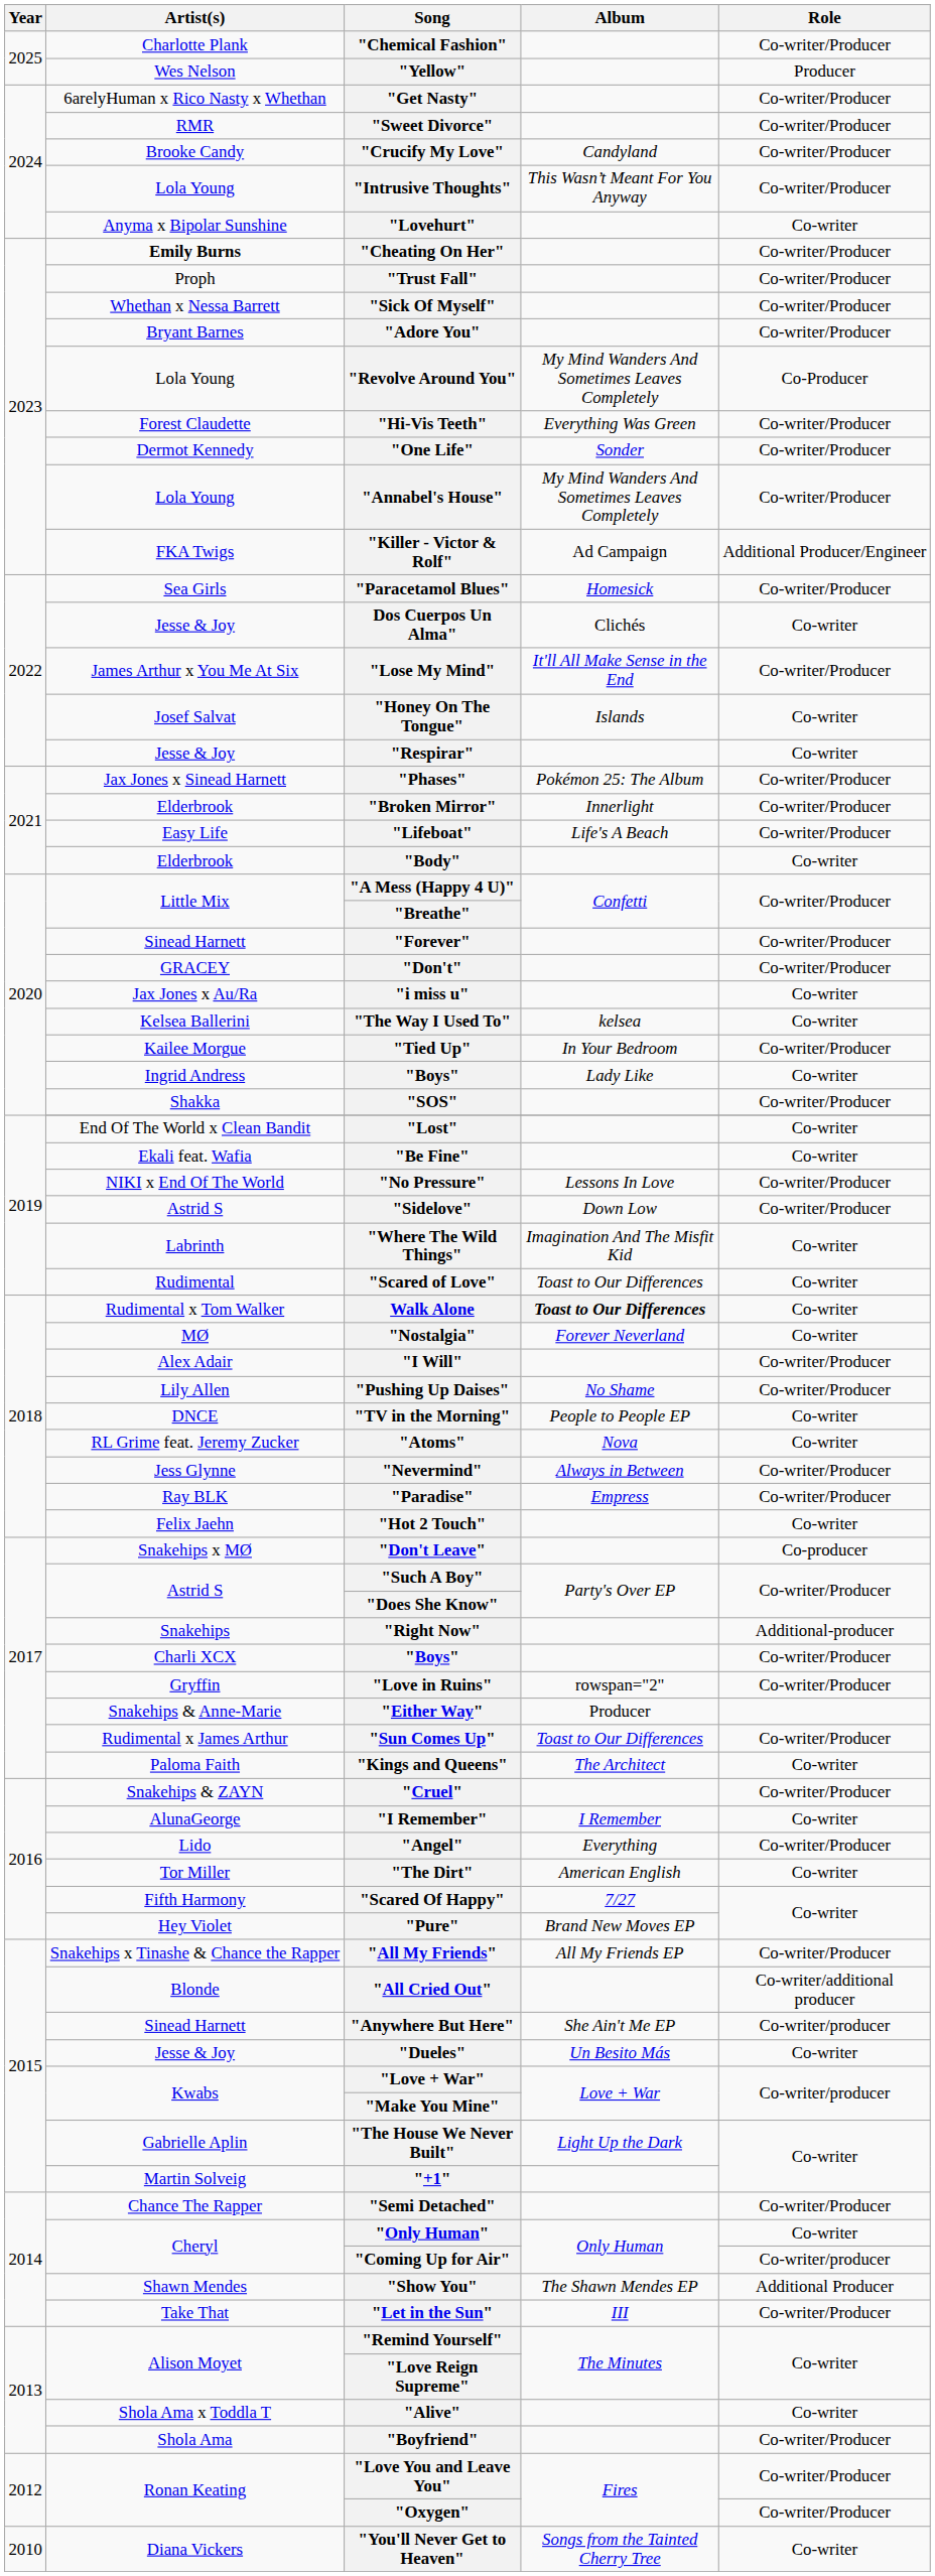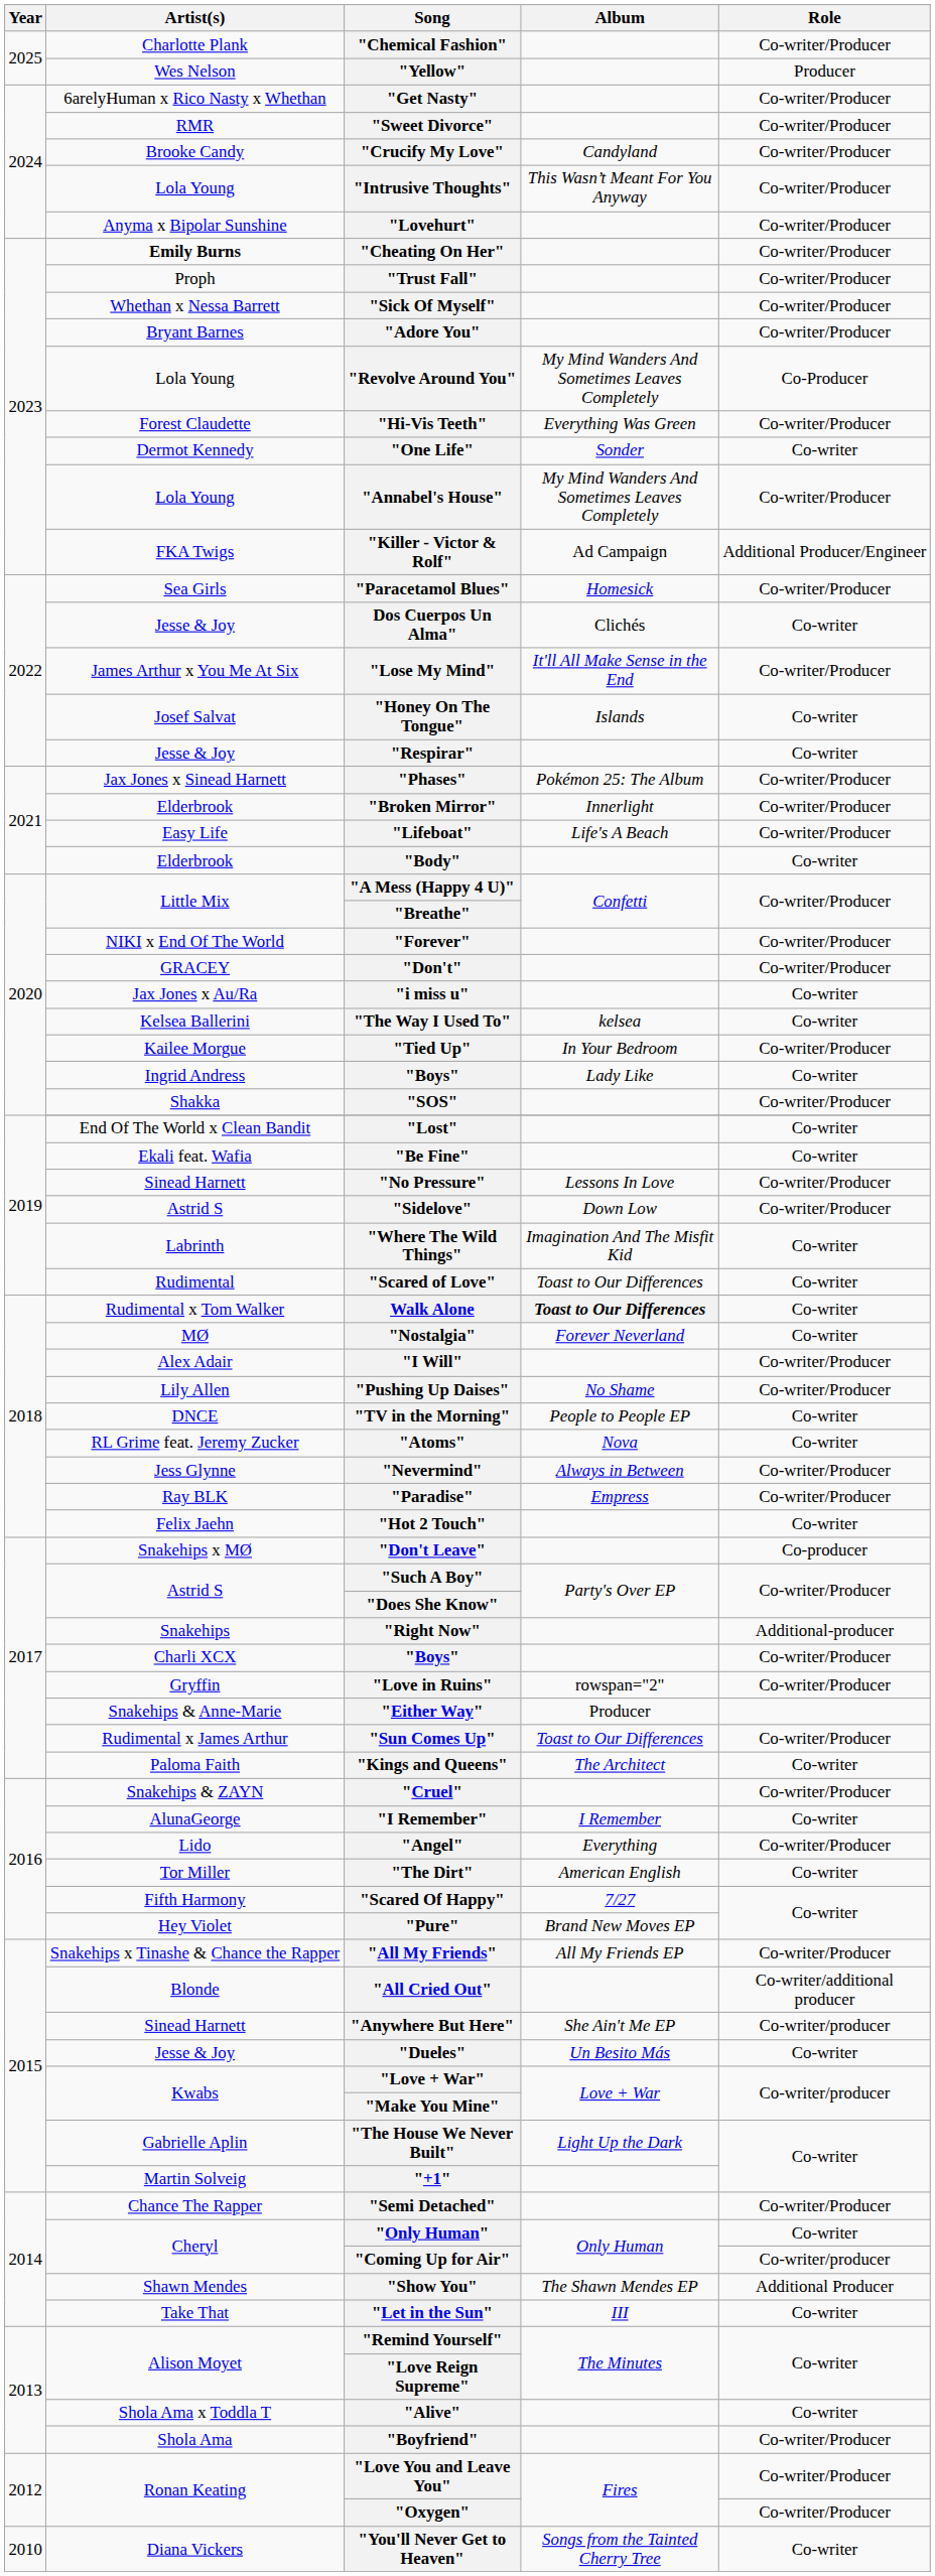"Lovehurt" | Role: Co-writer -> Co-writer/Producer
"One Life" | Role: Co-writer/Producer -> Co-writer
"Forever" | Artist(s): Sinead Harnett -> NIKI x End Of The World
"No Pressure" | Artist(s): NIKI x End Of The World -> Sinead Harnett
"Let in the Sun" | Role: Co-writer/Producer -> Co-writer
